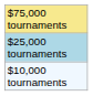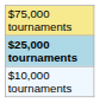row 2 | column 1: normal -> bold
